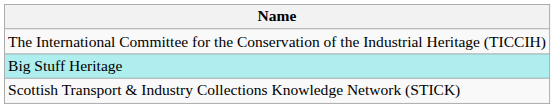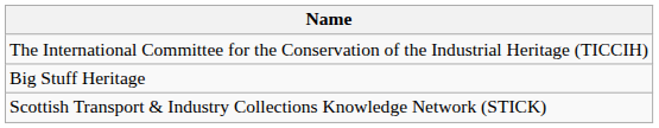row 3 | column 1: paleturquoise background -> no background
